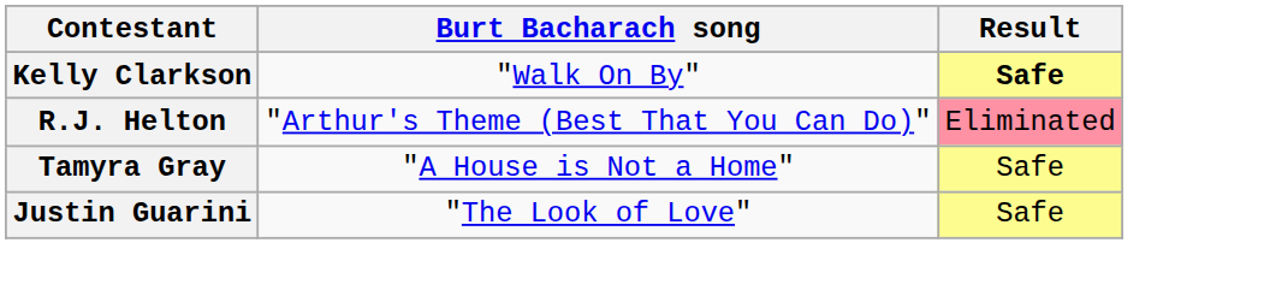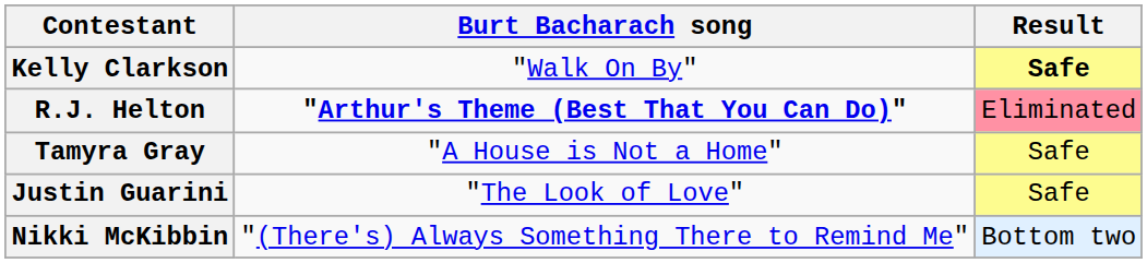R.J. Helton | Burt Bacharach song: normal -> bold
+ row: Nikki McKibbin | "(There's) Always Something There to Remind Me" | Bottom two
